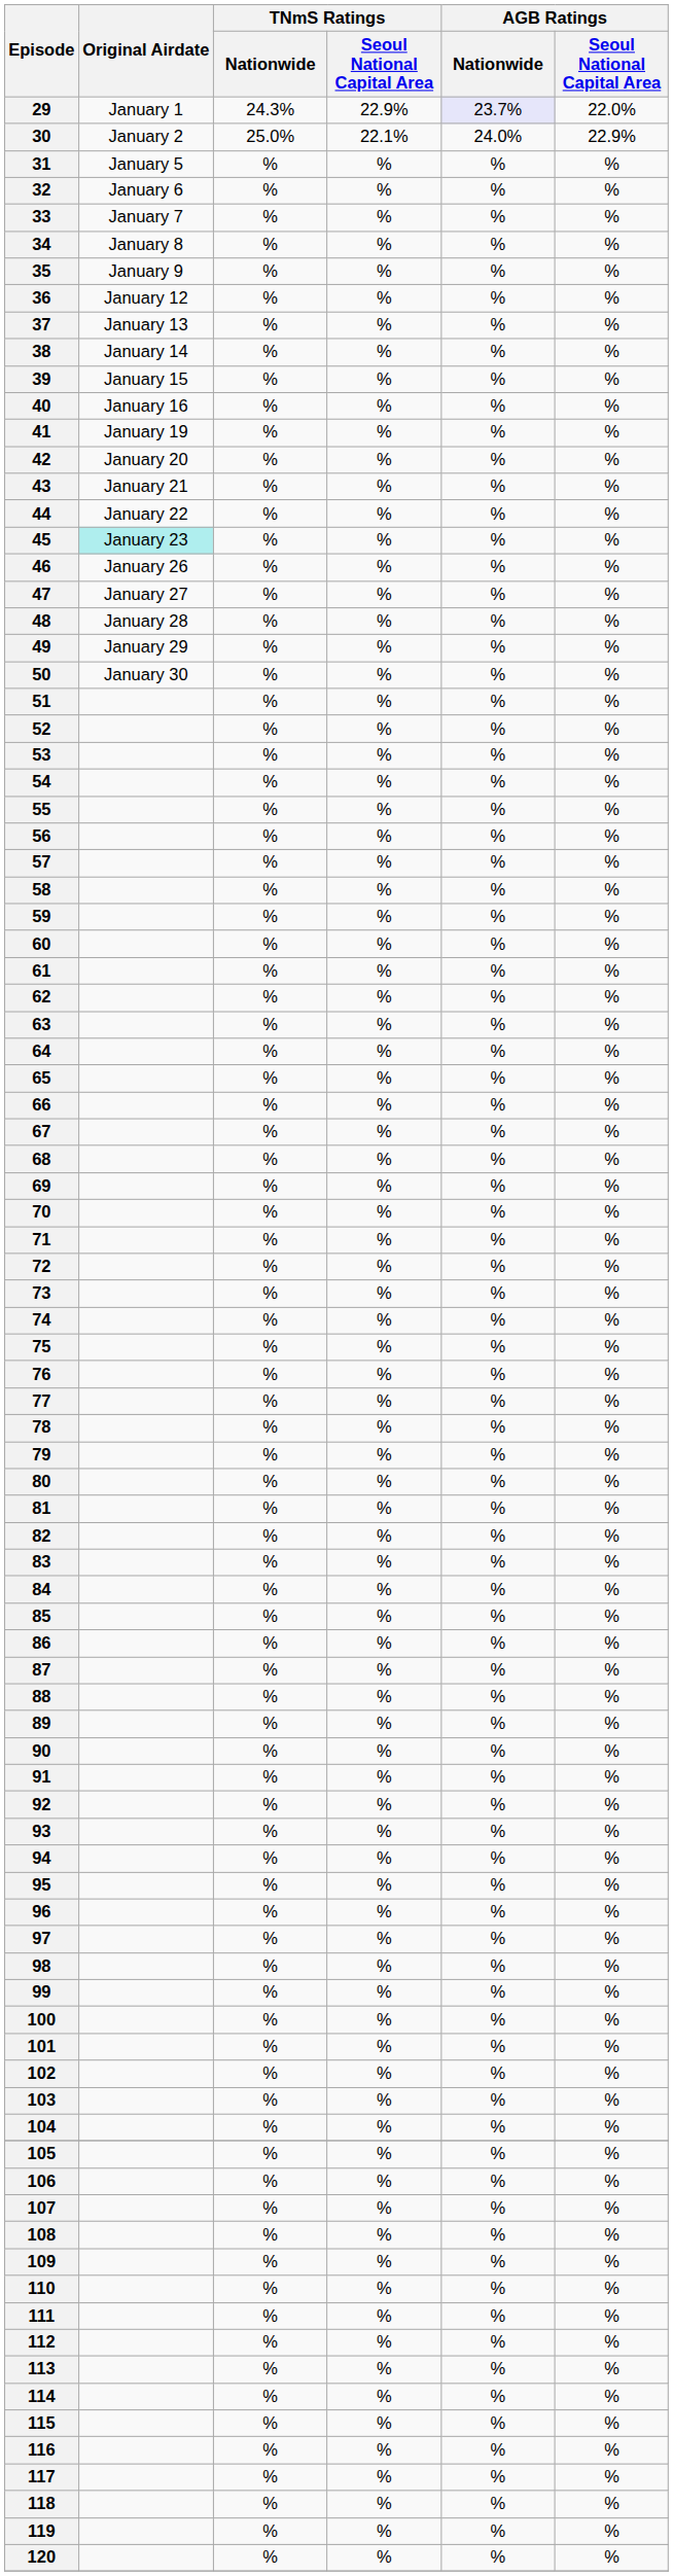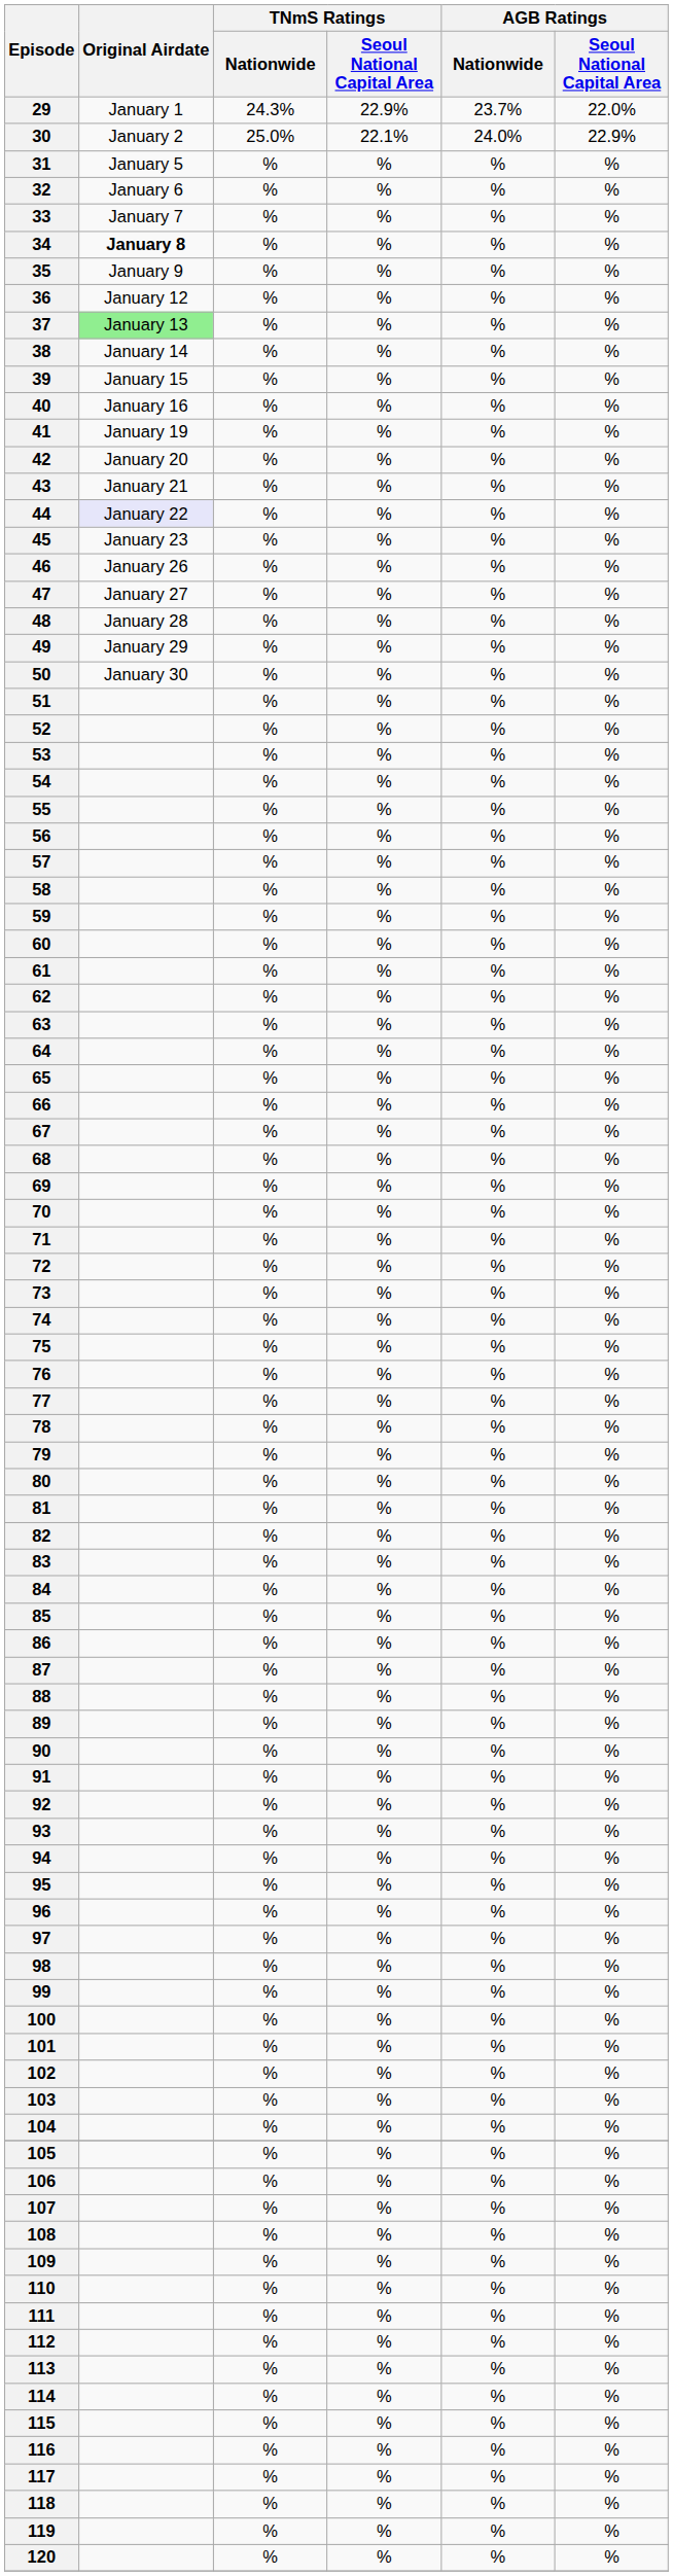29 | AGB Ratings / Nationwide: lavender background -> no background
34 | Original Airdate: normal -> bold
37 | Original Airdate: no background -> lightgreen background
44 | Original Airdate: no background -> lavender background
45 | Original Airdate: paleturquoise background -> no background
